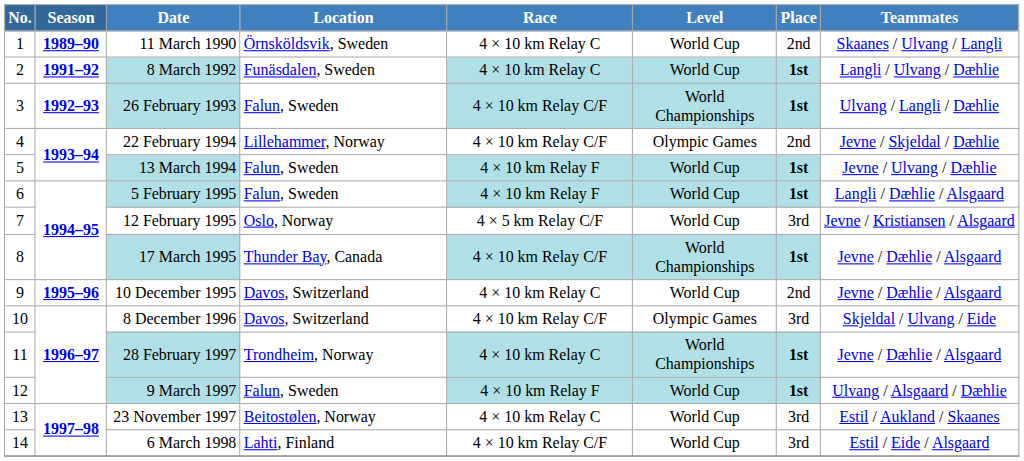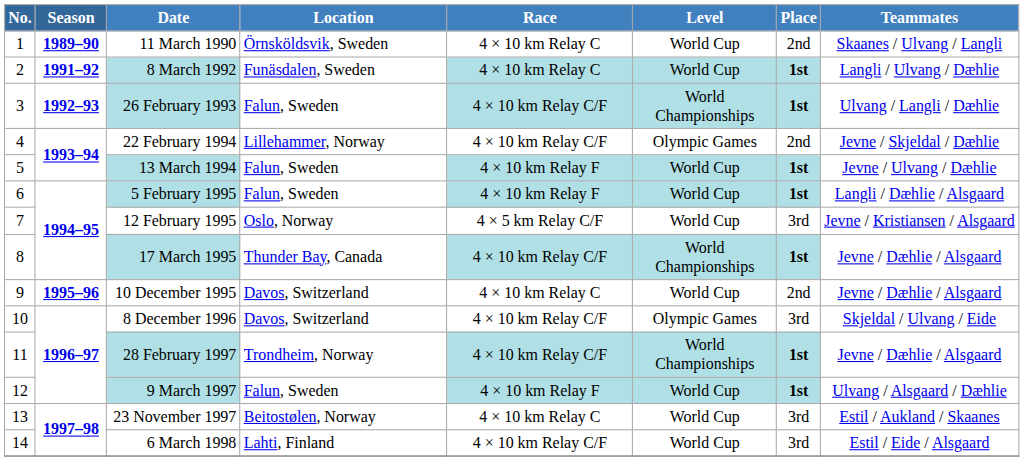28 February 1997 | Race: 4 × 10 km Relay C -> 4 × 10 km Relay C/F
